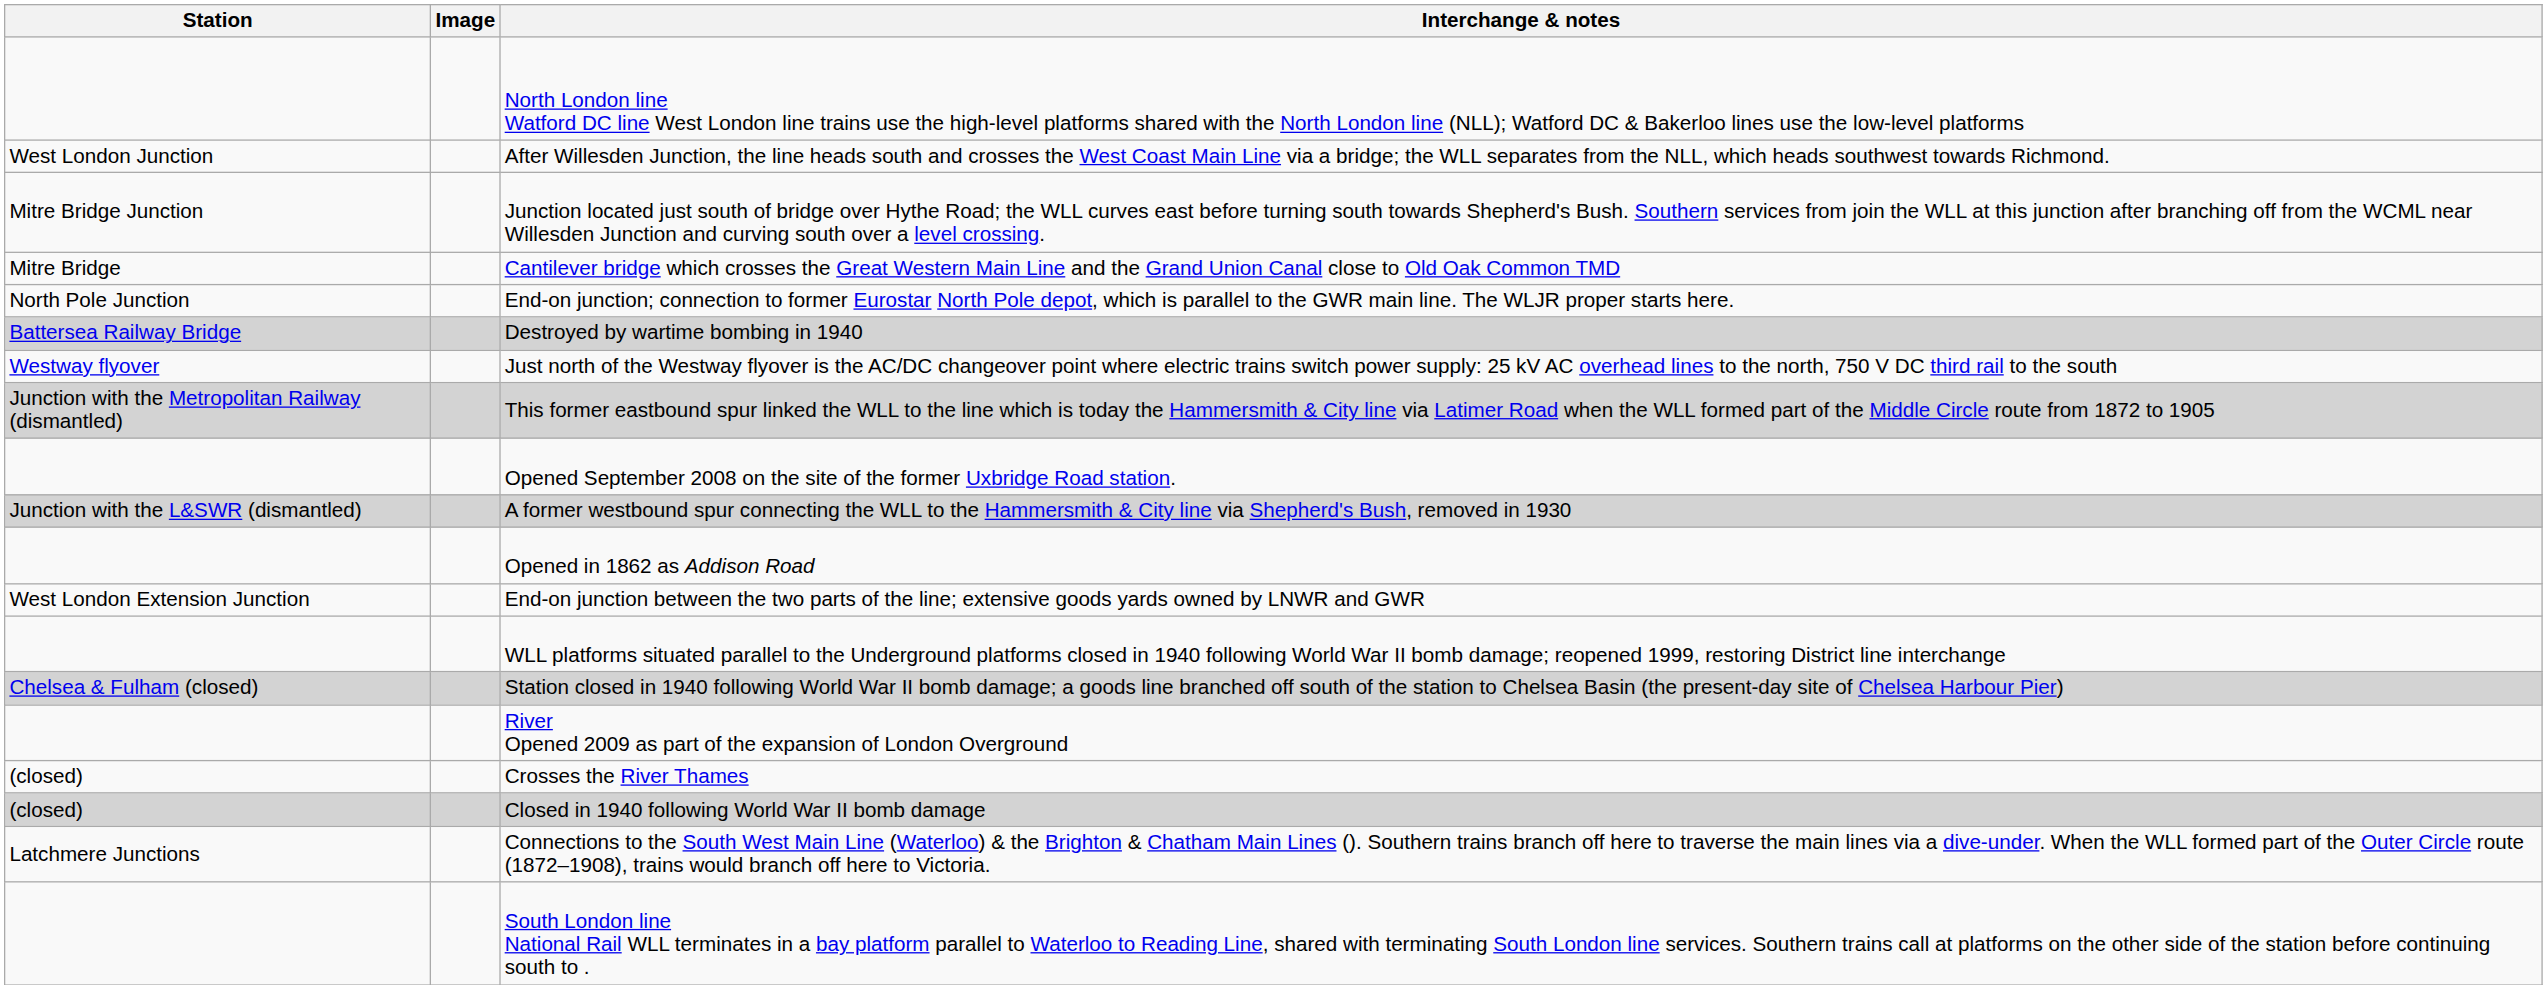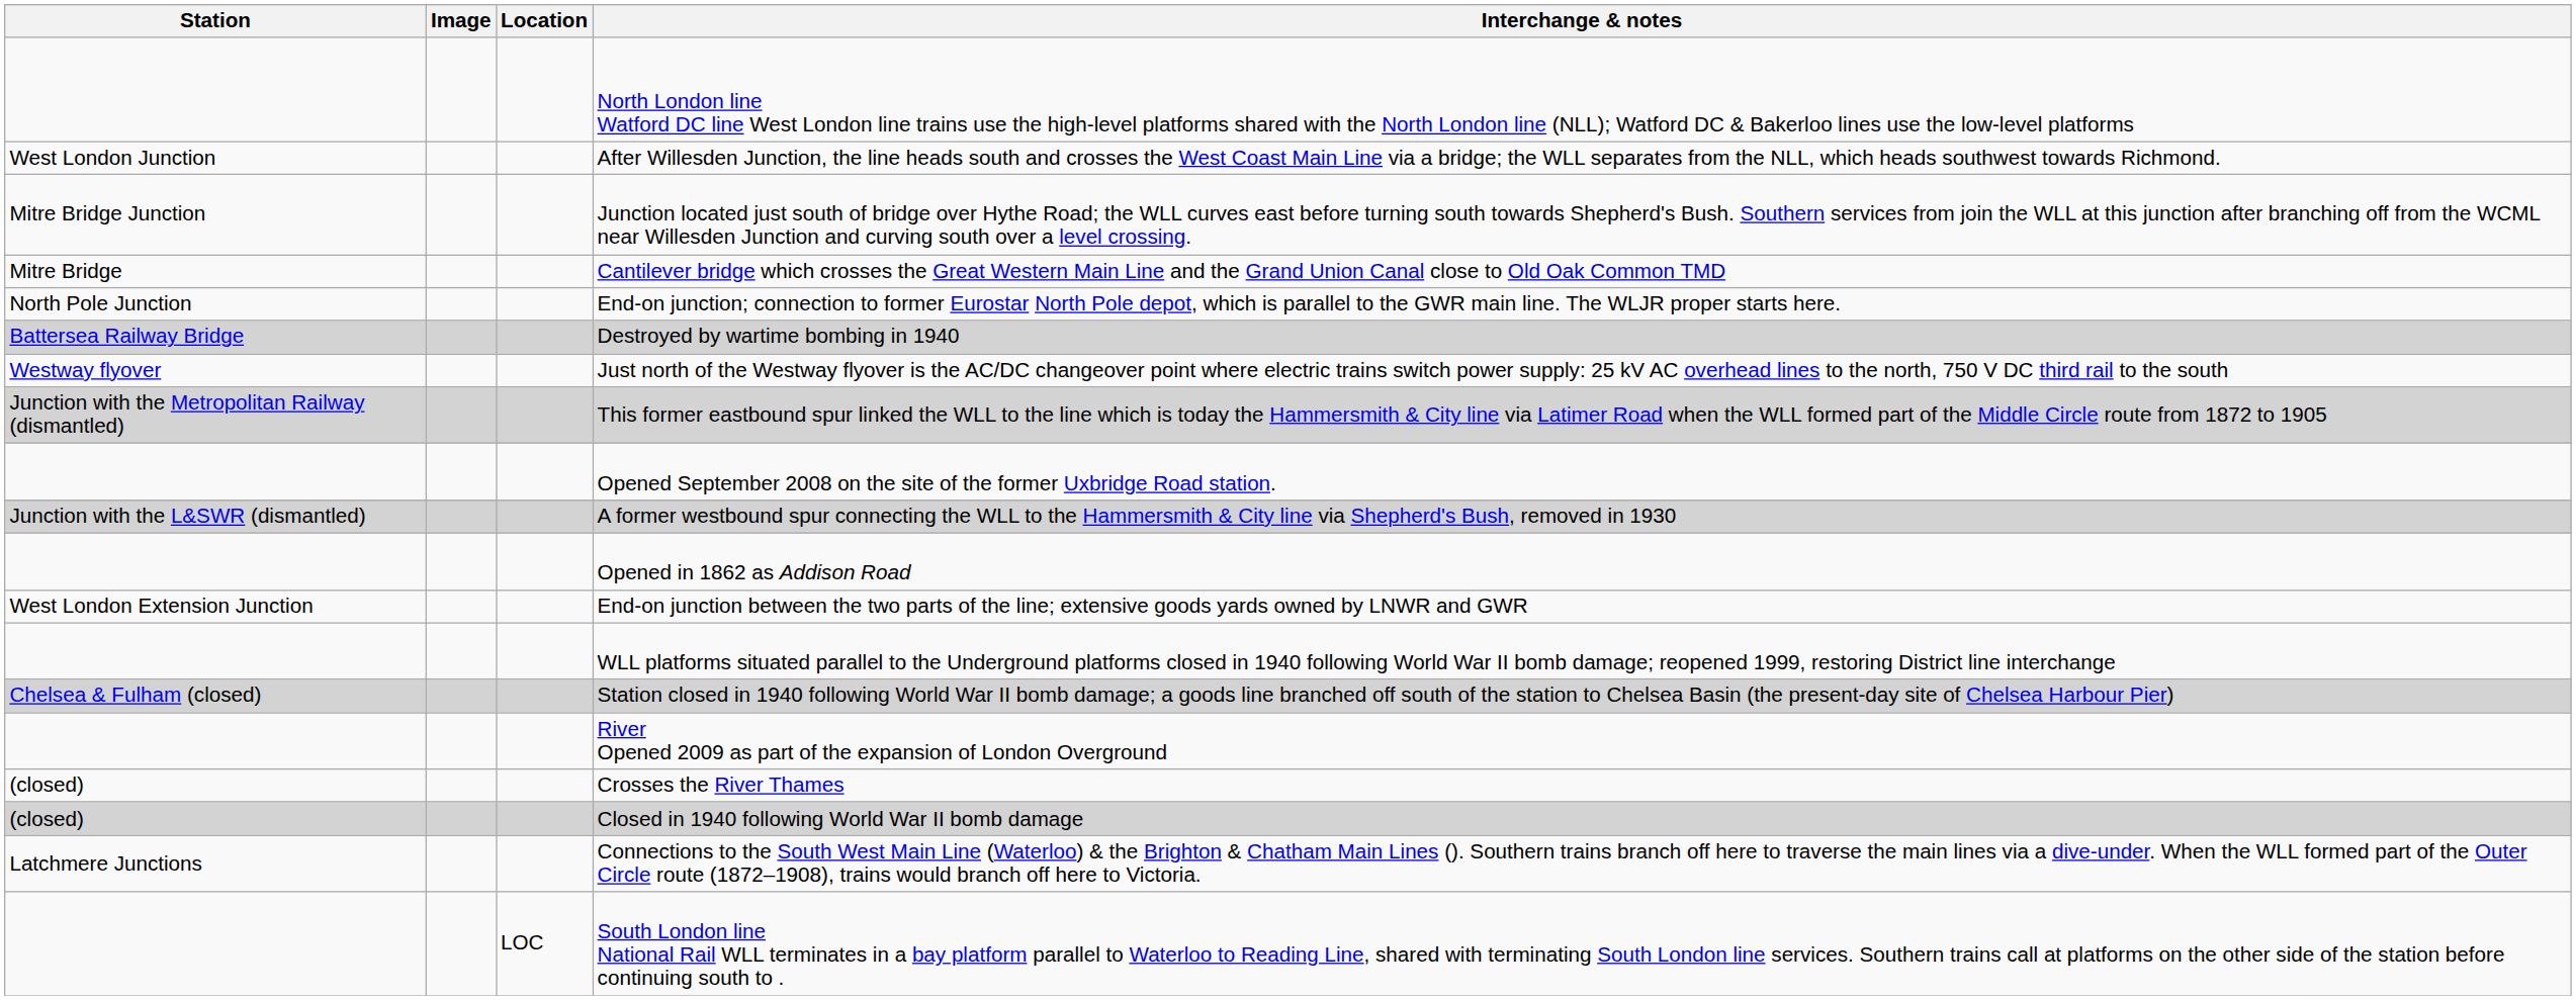+ column: Location | LOC
